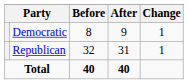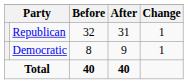rows swapped: Republican <-> Democratic
